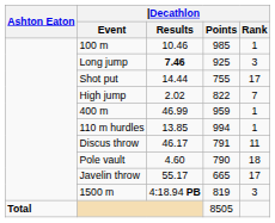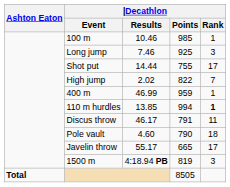Long jump | |Decathlon / Results: bold -> normal
110 m hurdles | |Decathlon / Rank: normal -> bold
